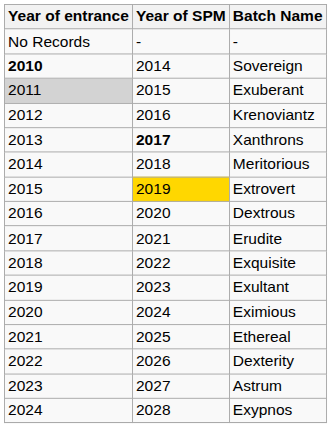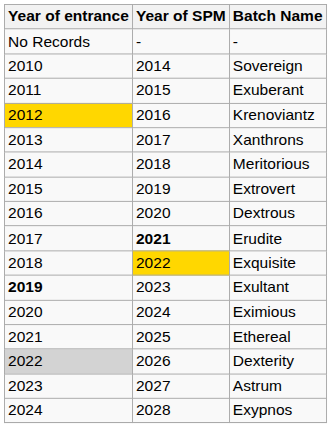Sovereign | Year of entrance: bold -> normal
Exuberant | Year of entrance: lightgrey background -> no background
Krenoviantz | Year of entrance: no background -> gold background
Xanthrons | Year of SPM: bold -> normal
Extrovert | Year of SPM: gold background -> no background
Erudite | Year of SPM: normal -> bold
Exquisite | Year of SPM: no background -> gold background
Exultant | Year of entrance: normal -> bold
Dexterity | Year of entrance: no background -> lightgrey background
